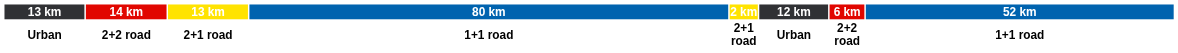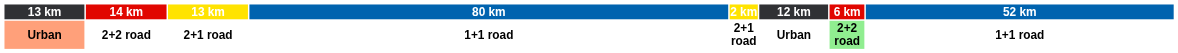row 2 | column 1: no background -> lightsalmon background
row 2 | column 7: no background -> lightgreen background
